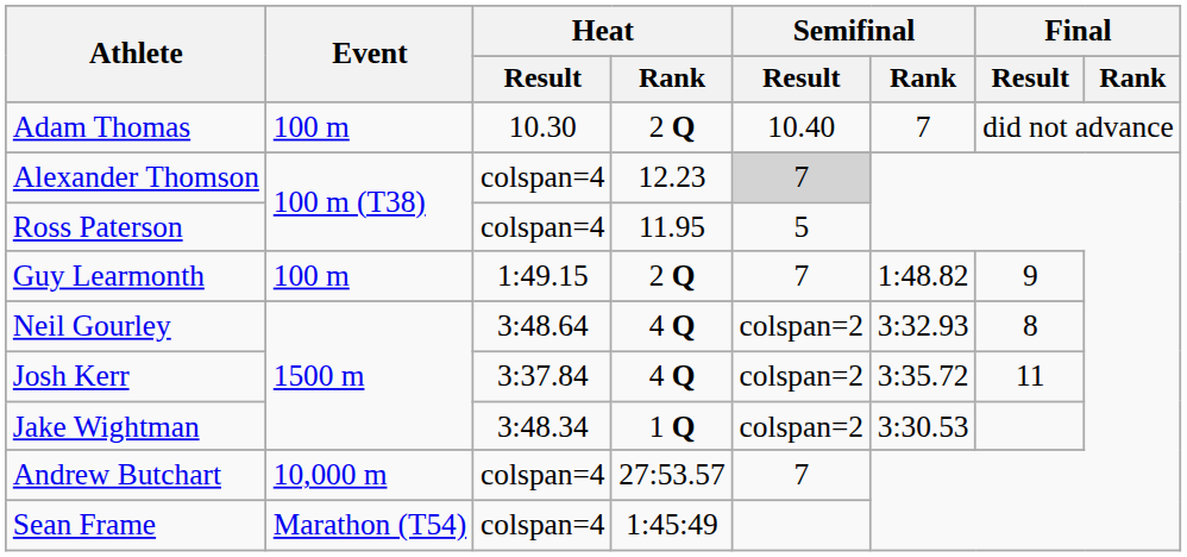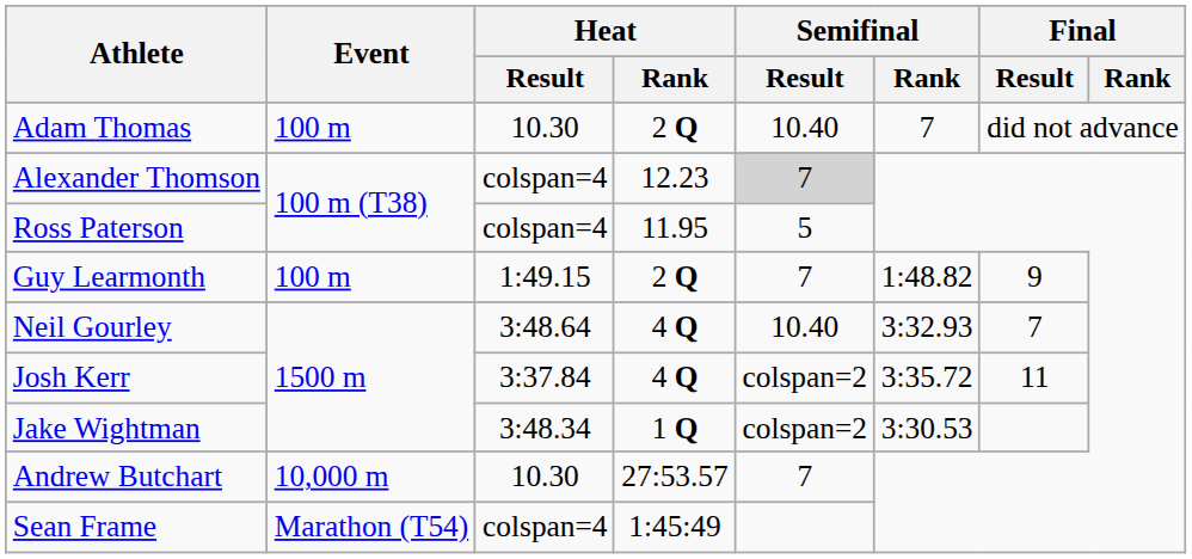Neil Gourley | Semifinal / Result: colspan=2 -> 10.40
Neil Gourley | Final / Result: 8 -> 7
Andrew Butchart | Heat / Result: colspan=4 -> 10.30
